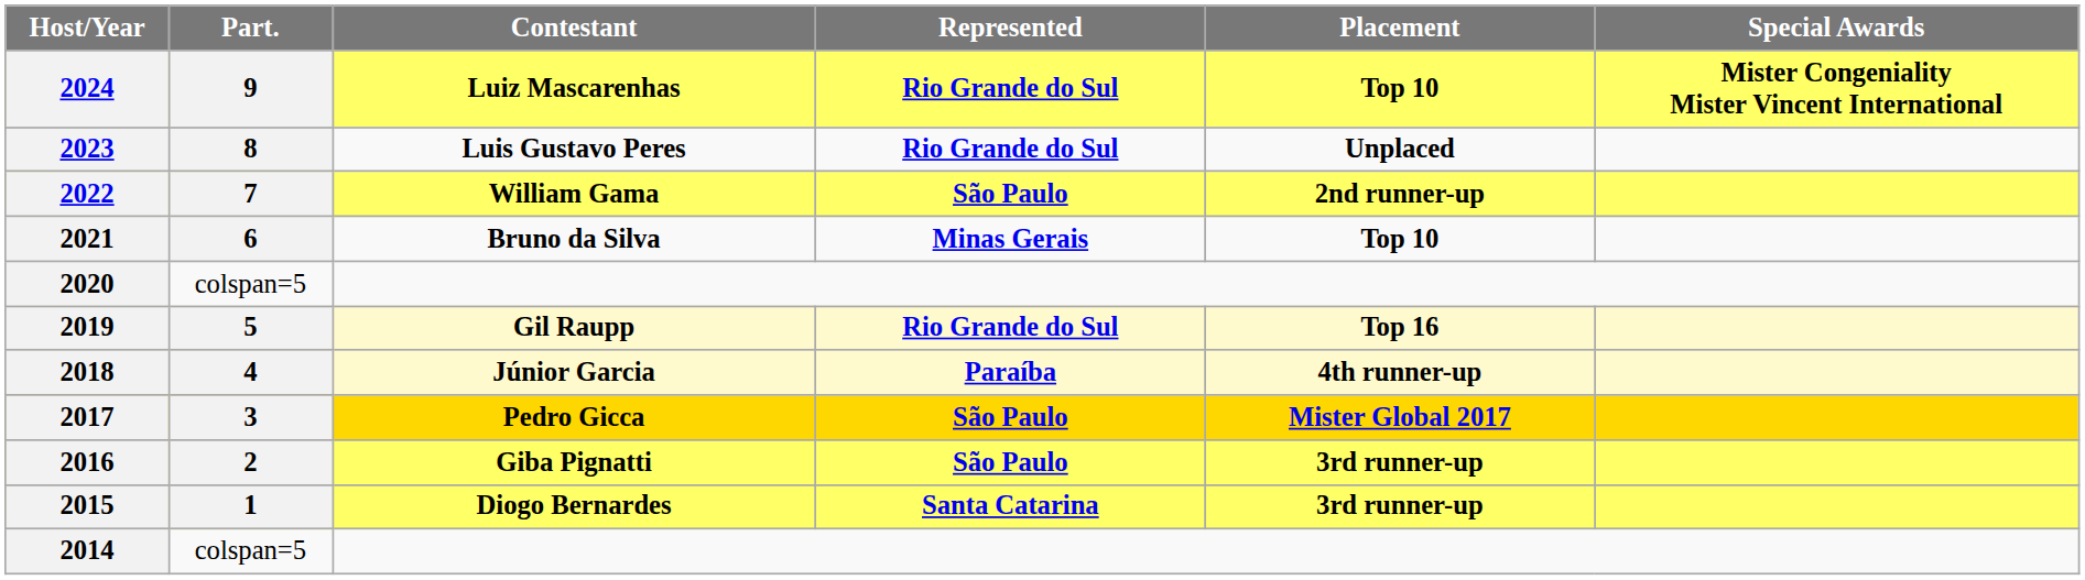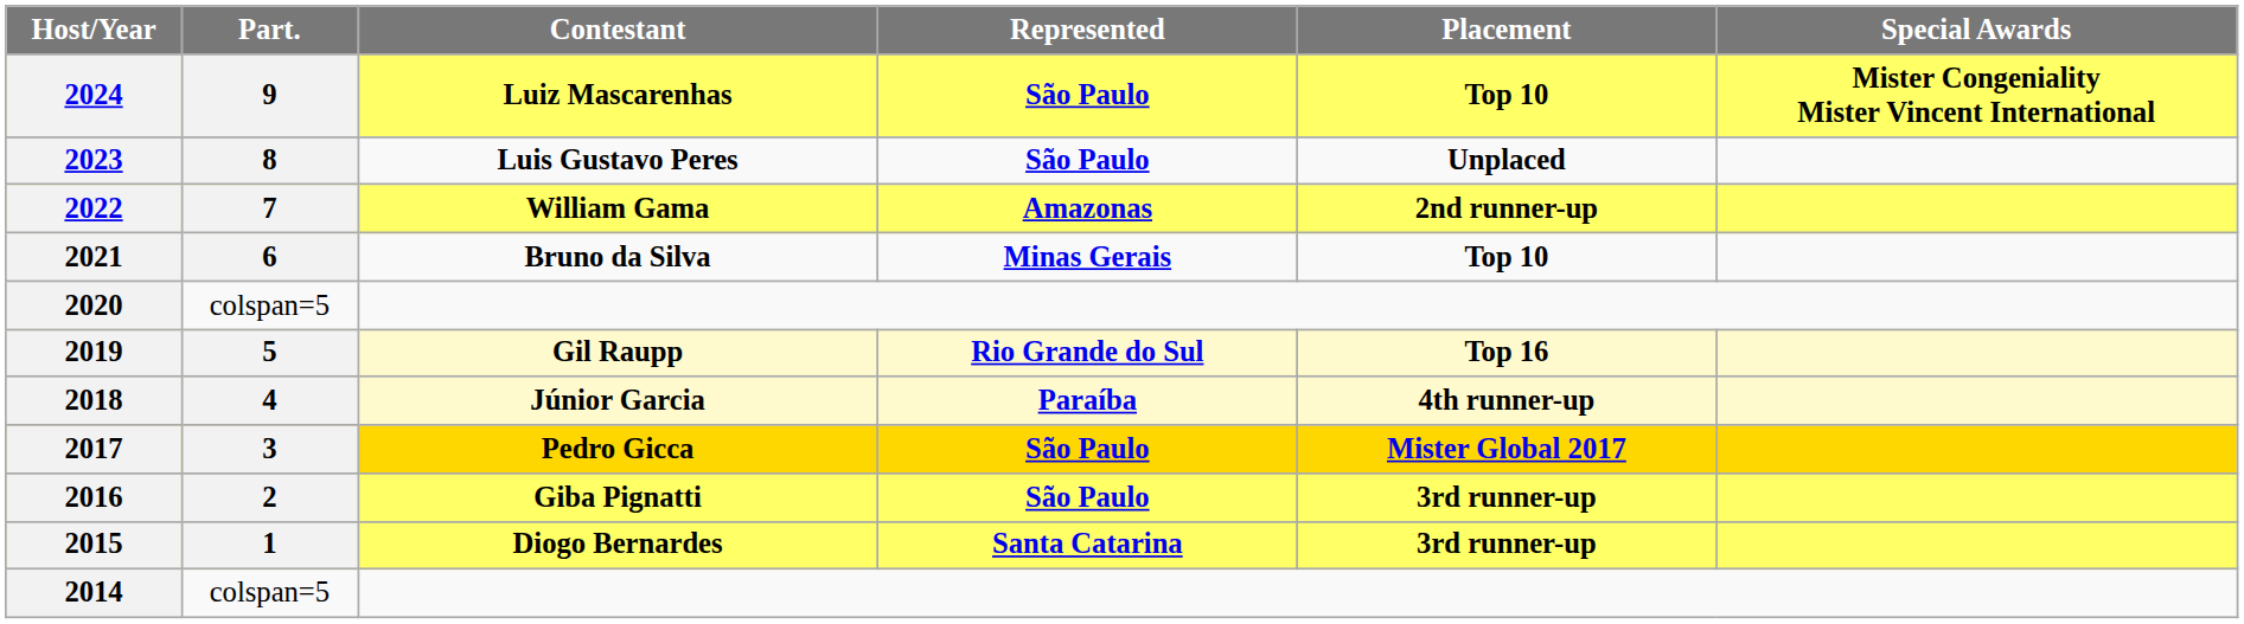2024 | Represented: Rio Grande do Sul -> São Paulo
2023 | Represented: Rio Grande do Sul -> São Paulo
2022 | Represented: São Paulo -> Amazonas
